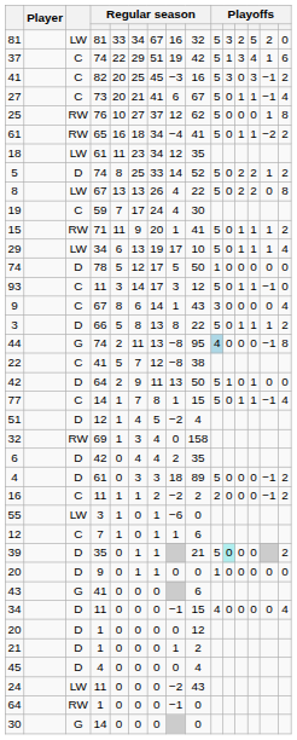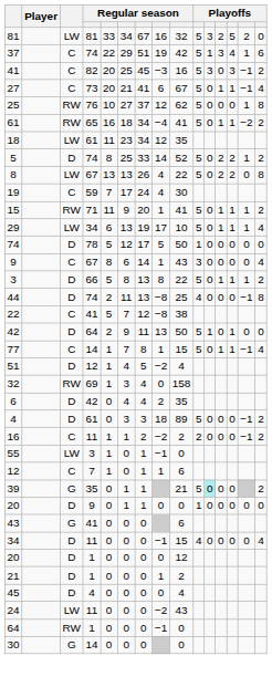- row: 93 | C | 11 | 3 | 14 | 17 | 3 | 12 | 5 | 0 | 1 | 1 | −1 | 0
44 | column 3: G -> D
44 | column 9: 95 -> 25
44 | column 10: lightblue background -> no background
55 | column 8: −6 -> −1
39 | column 3: D -> G
